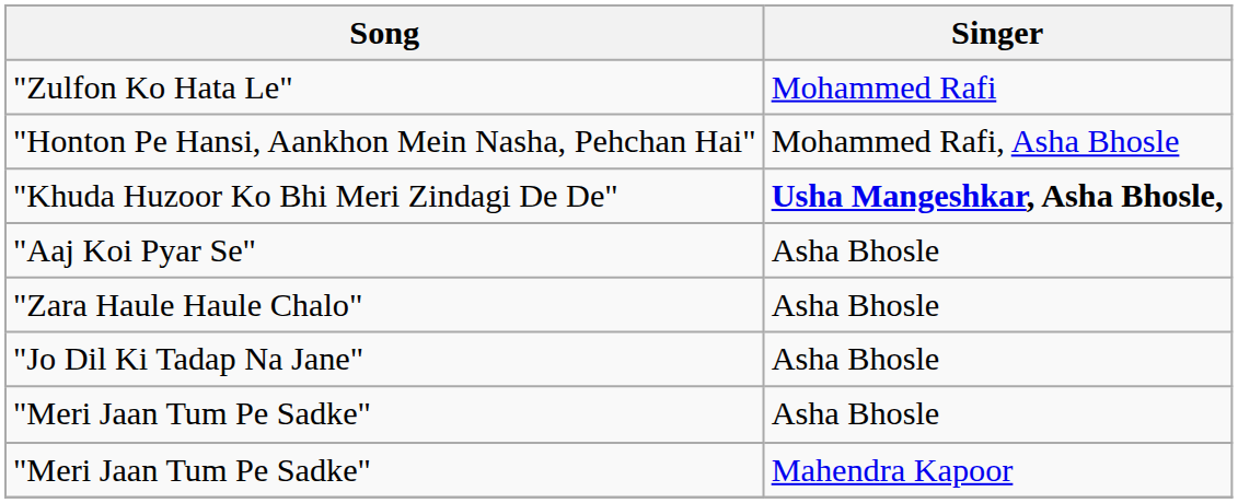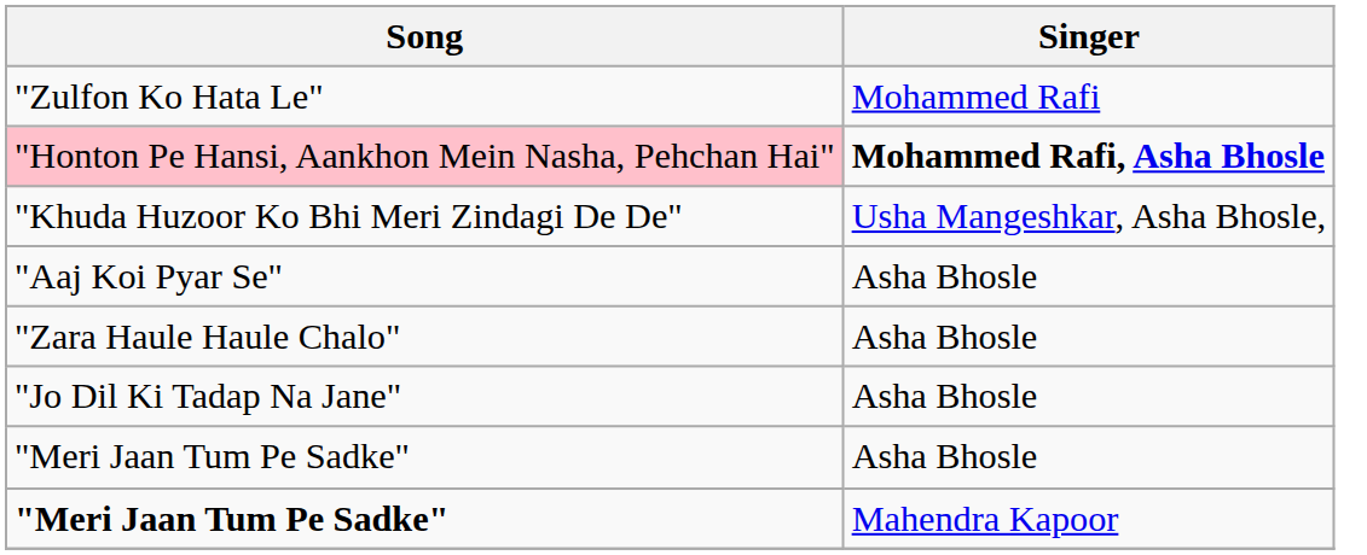row 3 | Song: no background -> pink background
row 3 | Singer: normal -> bold
row 4 | Singer: bold -> normal
row 9 | Song: normal -> bold
